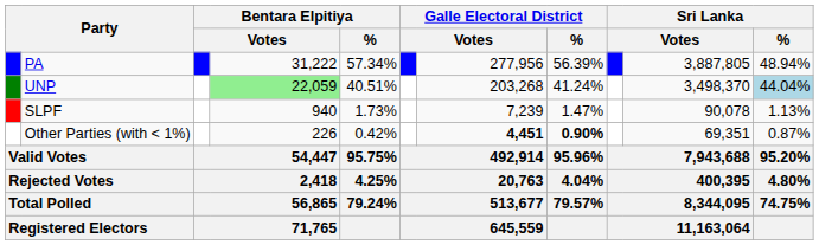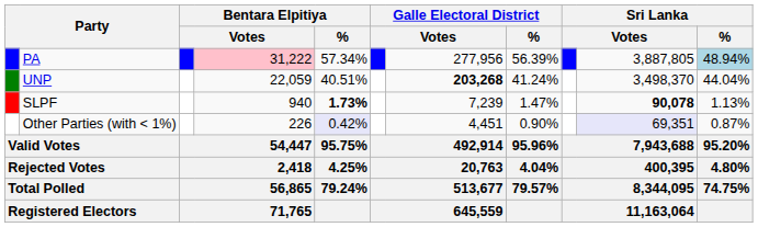PA | column 4: no background -> pink background
PA | Sri Lanka / %: no background -> lightblue background
UNP | column 4: lightgreen background -> no background
UNP | column 7: normal -> bold
UNP | Sri Lanka / %: lightblue background -> no background
SLPF | Bentara Elpitiya / %: normal -> bold
SLPF | column 10: normal -> bold
Other Parties (with < 1%) | Bentara Elpitiya / %: no background -> lavender background
Other Parties (with < 1%) | column 7: bold -> normal
Other Parties (with < 1%) | Galle Electoral District / %: bold -> normal
Other Parties (with < 1%) | column 10: no background -> lavender background
